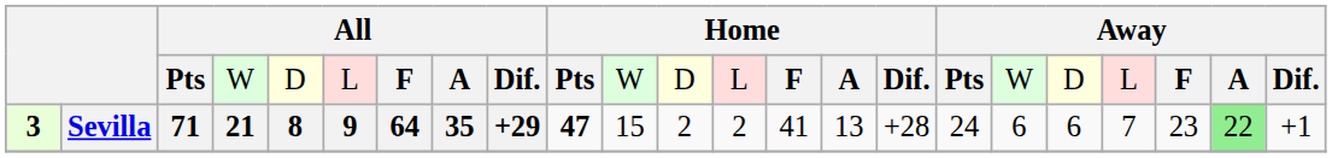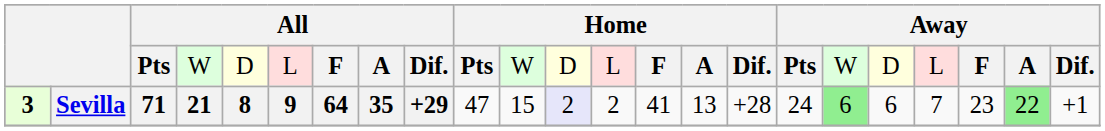Sevilla | column 10: bold -> normal
Sevilla | column 12: no background -> lavender background
Sevilla | column 18: no background -> lightgreen background
